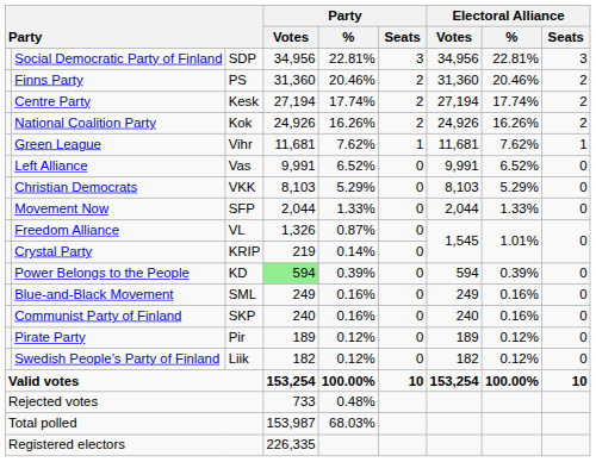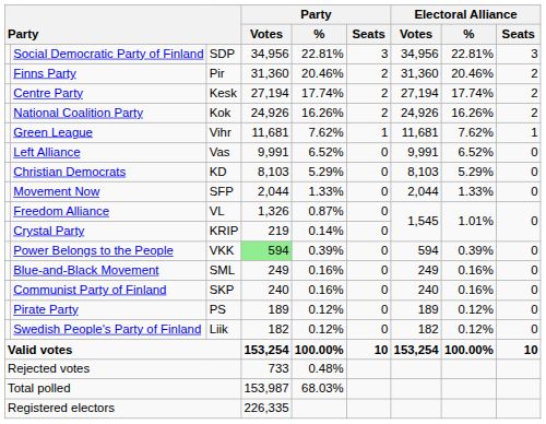Finns Party | column 3: PS -> Pir
Christian Democrats | column 3: VKK -> KD
Power Belongs to the People | column 3: KD -> VKK
Pirate Party | column 3: Pir -> PS
